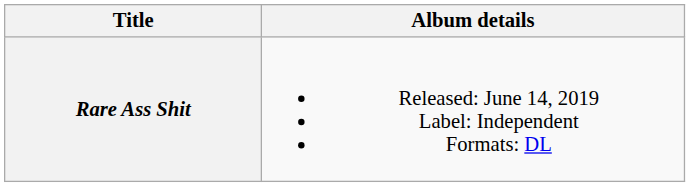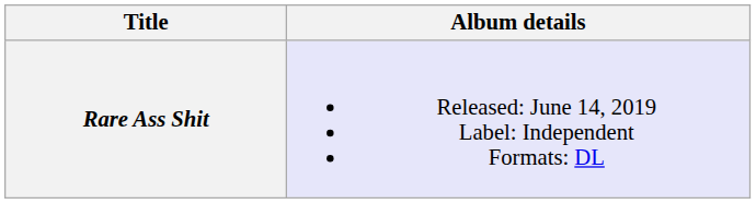Rare Ass Shit | Album details: no background -> lavender background
